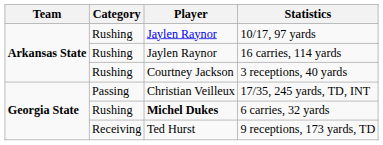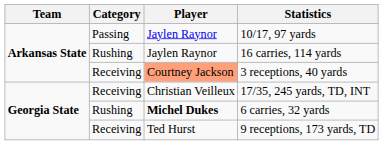10/17, 97 yards | Category: Rushing -> Passing
3 receptions, 40 yards | Category: Rushing -> Receiving
3 receptions, 40 yards | Player: no background -> lightsalmon background
17/35, 245 yards, TD, INT | Category: Passing -> Receiving
